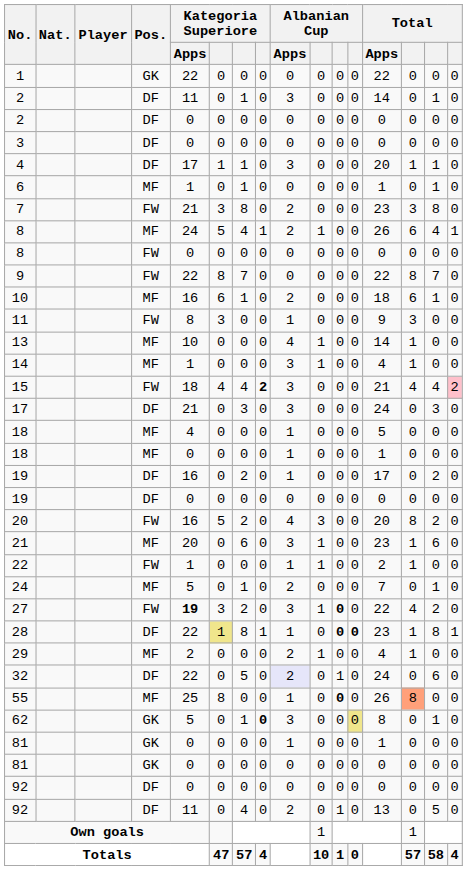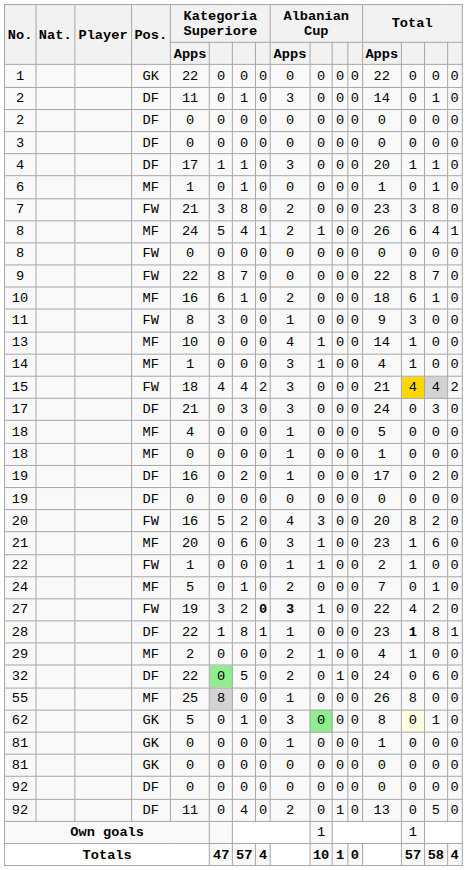15 | column 8: bold -> normal
15 | column 14: no background -> gold background
15 | column 15: no background -> lightgrey background
15 | column 16: pink background -> no background
27 | Kategoria Superiore / Apps: bold -> normal
27 | column 8: normal -> bold
27 | Albanian Cup / Apps: normal -> bold
27 | column 11: bold -> normal
28 | column 6: khaki background -> no background
28 | column 11: bold -> normal
28 | column 12: bold -> normal
28 | column 14: normal -> bold
32 | column 6: no background -> lightgreen background
32 | Albanian Cup / Apps: lavender background -> no background
55 | column 6: no background -> lightgrey background
55 | column 11: bold -> normal
55 | column 14: lightsalmon background -> no background
62 | column 8: bold -> normal
62 | column 10: no background -> lightgreen background
62 | column 12: khaki background -> no background
62 | column 14: no background -> lightyellow background
